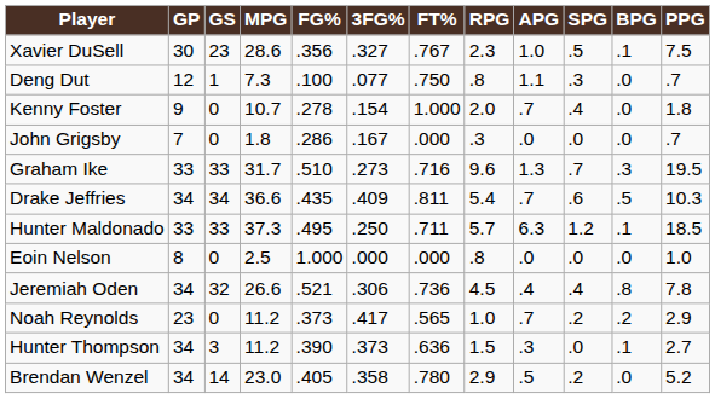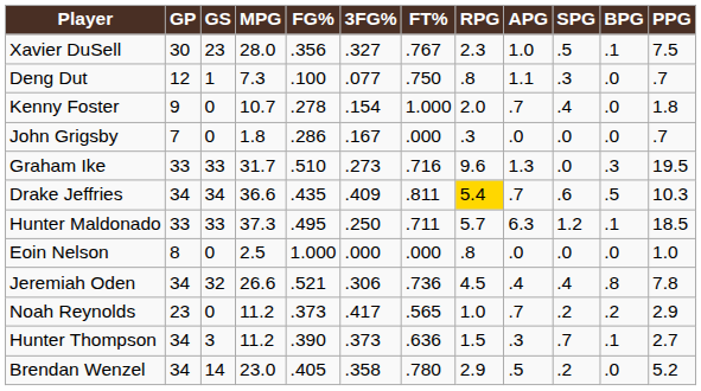Xavier DuSell | MPG: 28.6 -> 28.0
Graham Ike | SPG: .7 -> .0
Drake Jeffries | RPG: no background -> gold background
Hunter Thompson | SPG: .0 -> .7
